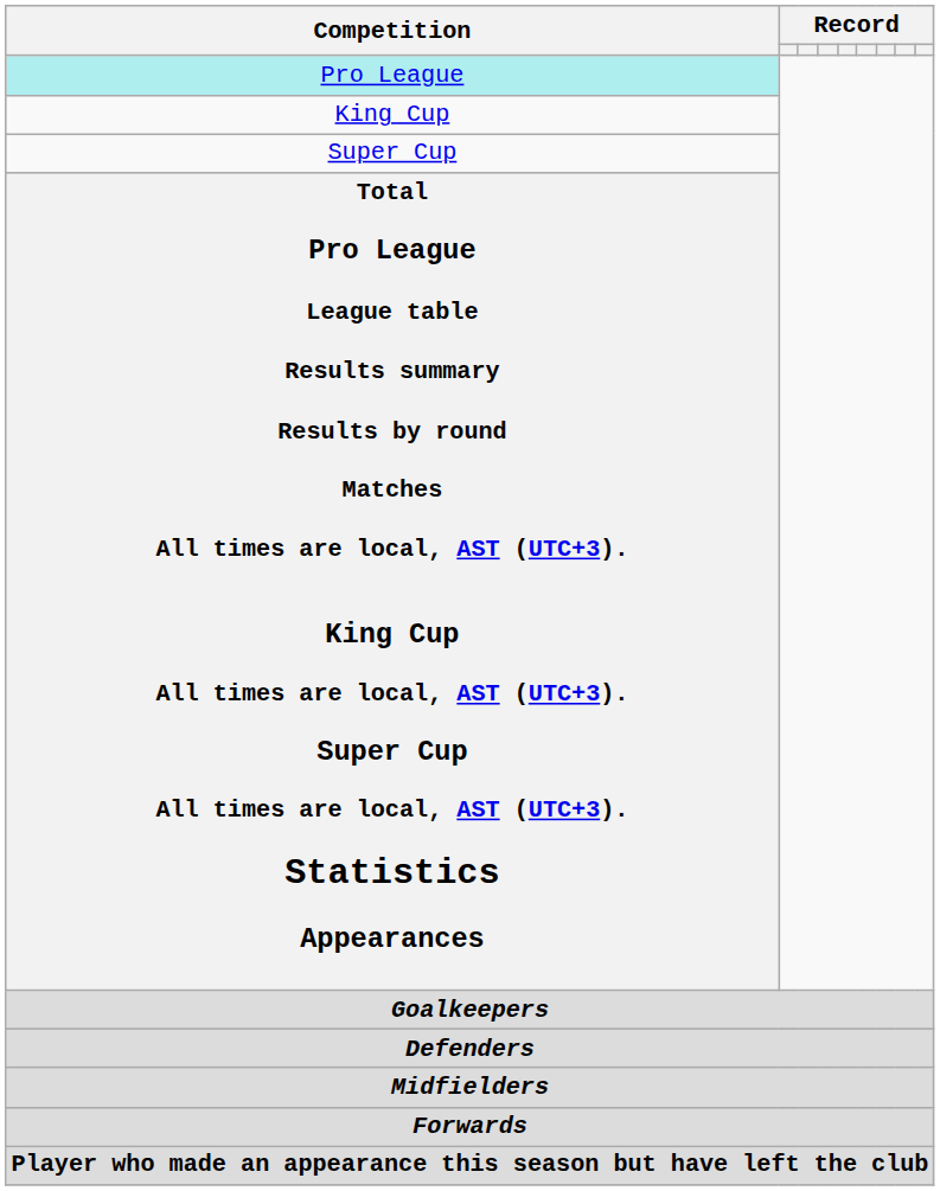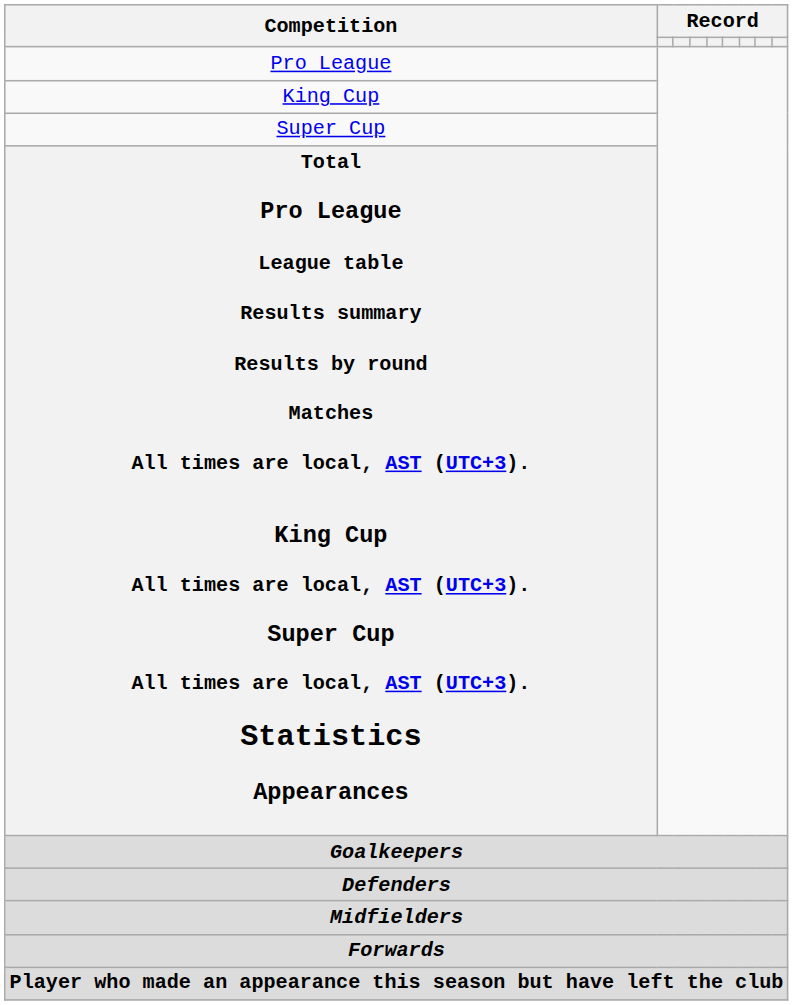Pro League | Competition: paleturquoise background -> no background
